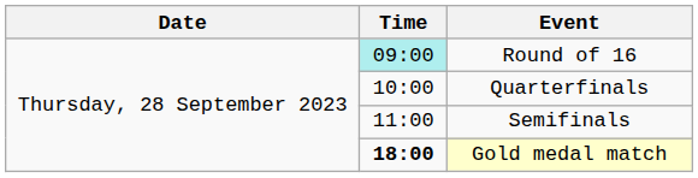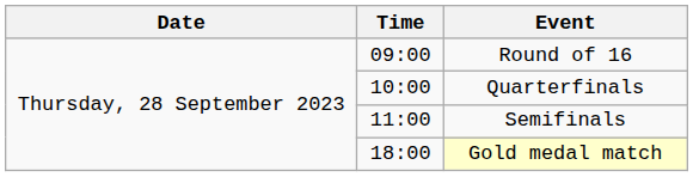Round of 16 | Time: paleturquoise background -> no background
Gold medal match | Time: bold -> normal
